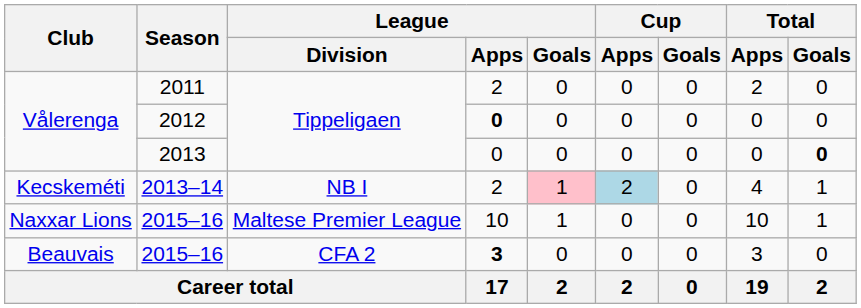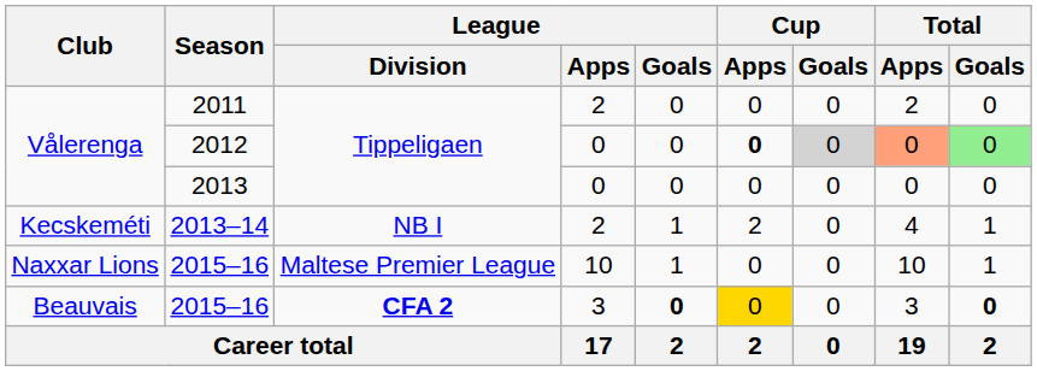2012 | League / Apps: bold -> normal
2012 | Cup / Apps: normal -> bold
2012 | Cup / Goals: no background -> lightgrey background
2012 | Total / Apps: no background -> lightsalmon background
2012 | Total / Goals: no background -> lightgreen background
2013 | Total / Goals: bold -> normal
2013–14 | League / Goals: pink background -> no background
2013–14 | Cup / Apps: lightblue background -> no background
Beauvais / 2015–16 | League / Division: normal -> bold
Beauvais / 2015–16 | League / Apps: bold -> normal
Beauvais / 2015–16 | League / Goals: normal -> bold
Beauvais / 2015–16 | Cup / Apps: no background -> gold background
Beauvais / 2015–16 | Total / Goals: normal -> bold
